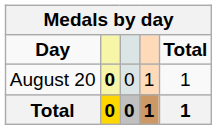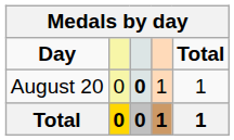August 20 | column 2: bold -> normal
August 20 | column 3: normal -> bold
